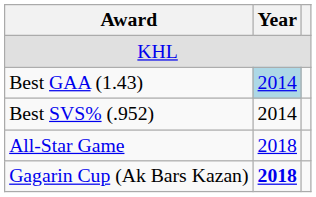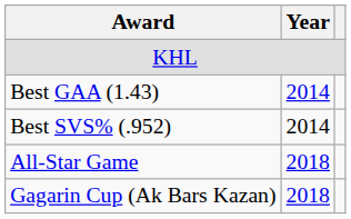Best GAA (1.43) | Year: lightblue background -> no background
Gagarin Cup (Ak Bars Kazan) | Year: bold -> normal
